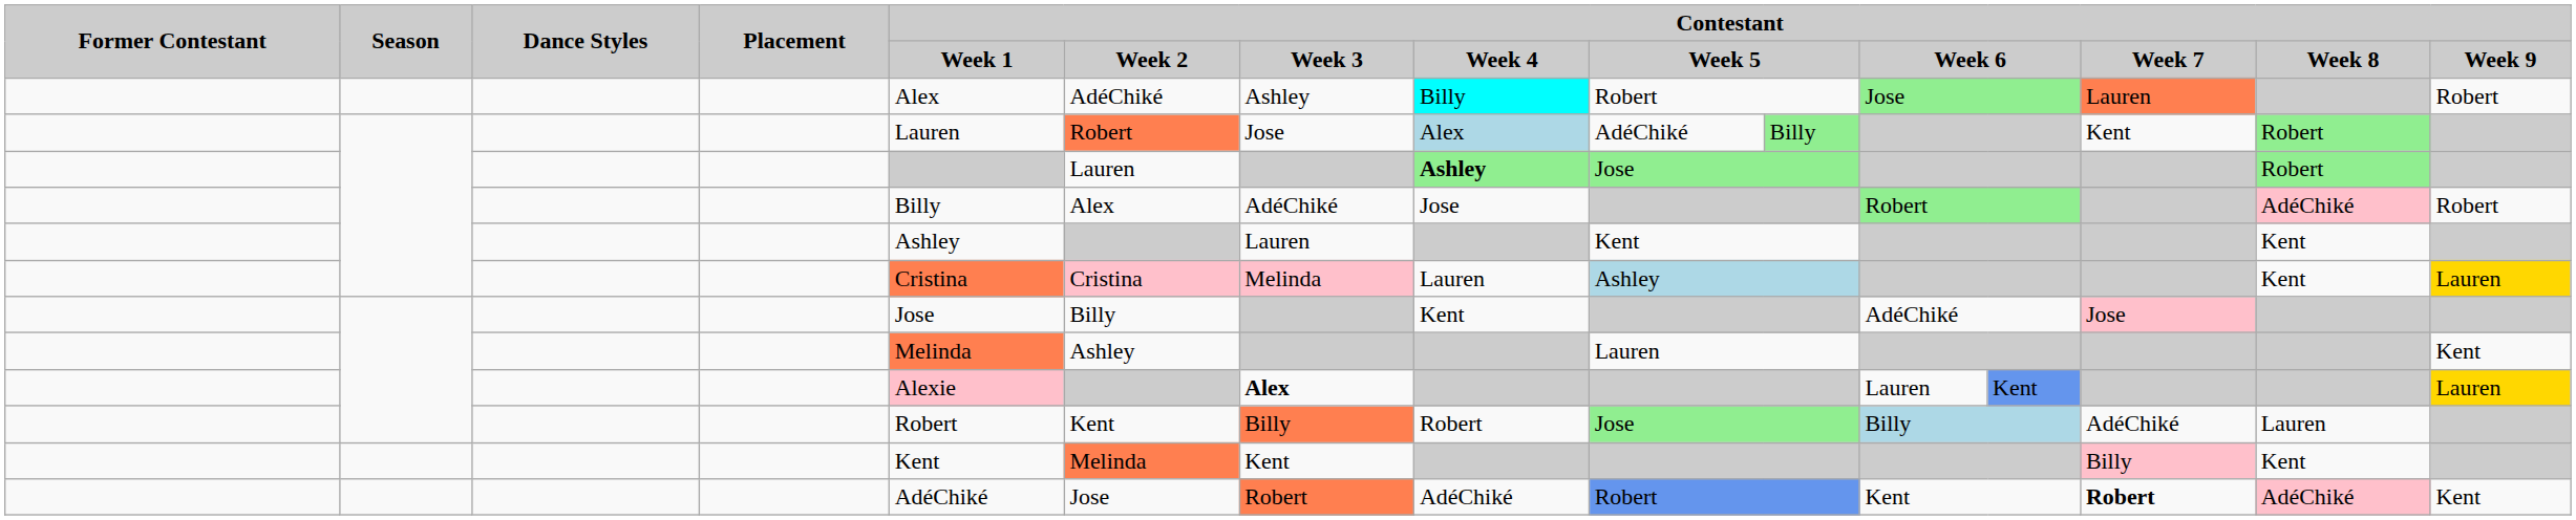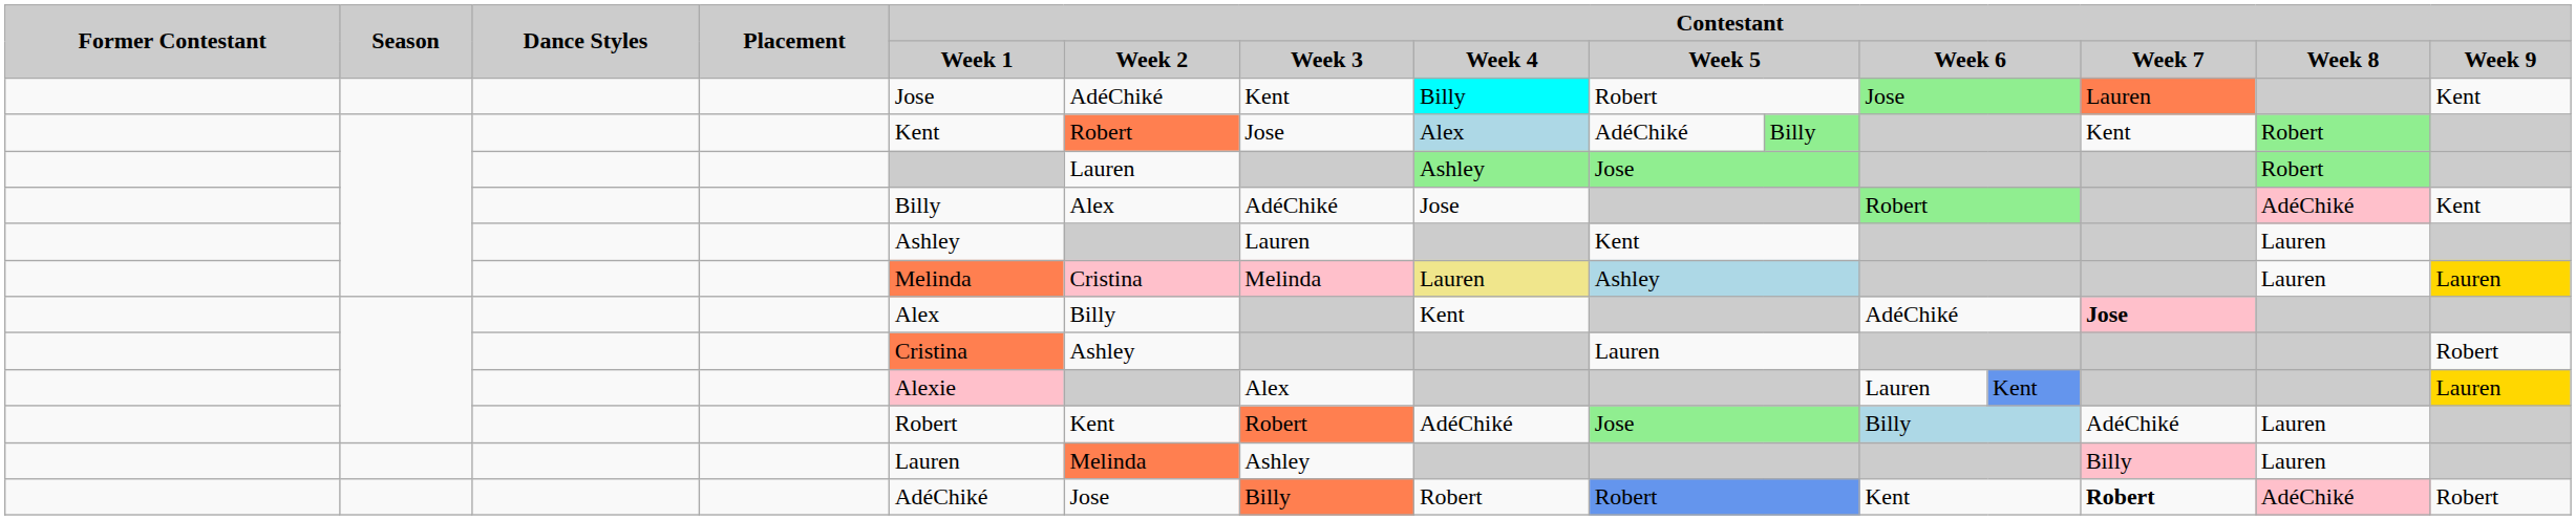row 3 | Contestant / Week 1: Alex -> Jose
row 3 | Contestant / Week 3: Ashley -> Kent
row 3 | Contestant / Week 9: Robert -> Kent
row 4 | Contestant / Week 1: Lauren -> Kent
row 5 | Contestant / Week 4: bold -> normal
row 6 | Contestant / Week 9: Robert -> Kent
row 7 | Contestant / Week 8: Kent -> Lauren
row 8 | Contestant / Week 1: Cristina -> Melinda
row 8 | Contestant / Week 4: no background -> khaki background
row 8 | Contestant / Week 8: Kent -> Lauren
row 9 | Contestant / Week 1: Jose -> Alex
row 9 | Contestant / Week 7: normal -> bold
row 10 | Contestant / Week 1: Melinda -> Cristina
row 10 | Contestant / Week 9: Kent -> Robert
row 11 | Contestant / Week 3: bold -> normal
row 12 | Contestant / Week 3: Billy -> Robert
row 12 | Contestant / Week 4: Robert -> AdéChiké
row 13 | Contestant / Week 1: Kent -> Lauren
row 13 | Contestant / Week 3: Kent -> Ashley
row 13 | Contestant / Week 8: Kent -> Lauren
row 14 | Contestant / Week 3: Robert -> Billy
row 14 | Contestant / Week 4: AdéChiké -> Robert
row 14 | Contestant / Week 9: Kent -> Robert
